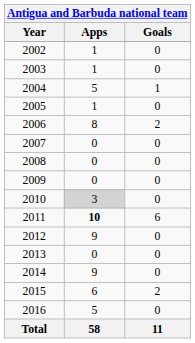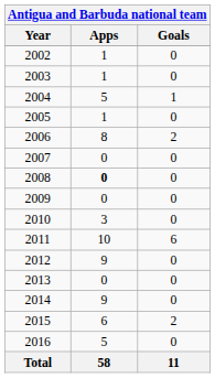2008 | Apps: normal -> bold
2010 | Apps: lightgrey background -> no background
2011 | Apps: bold -> normal
